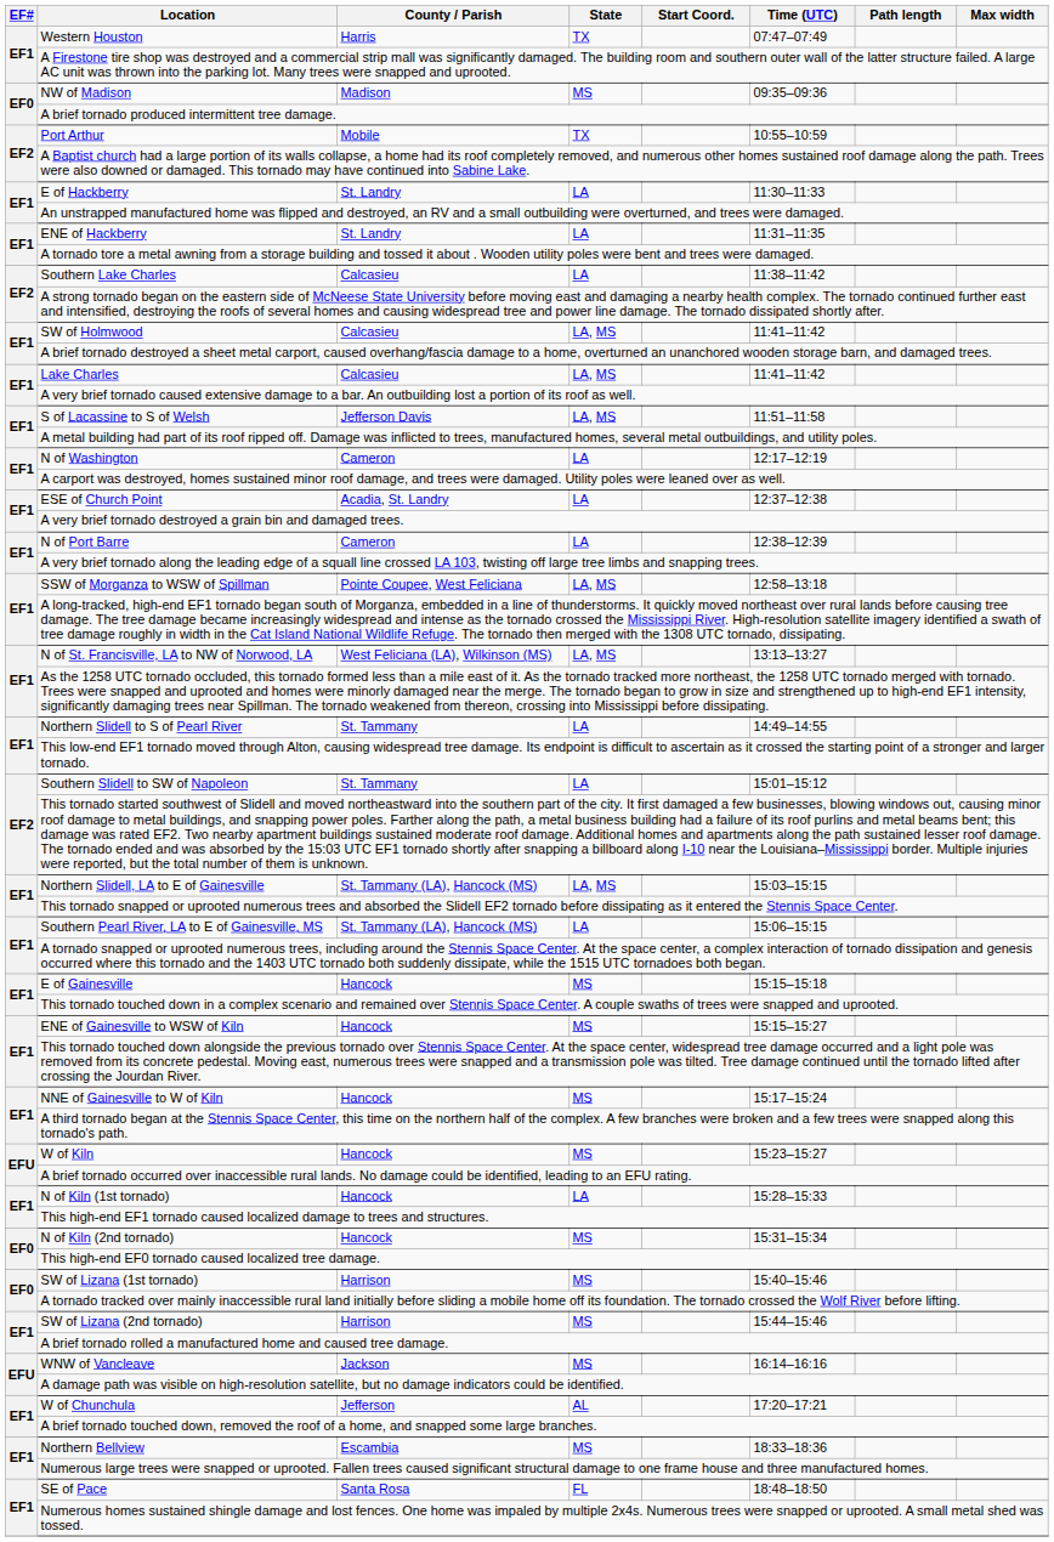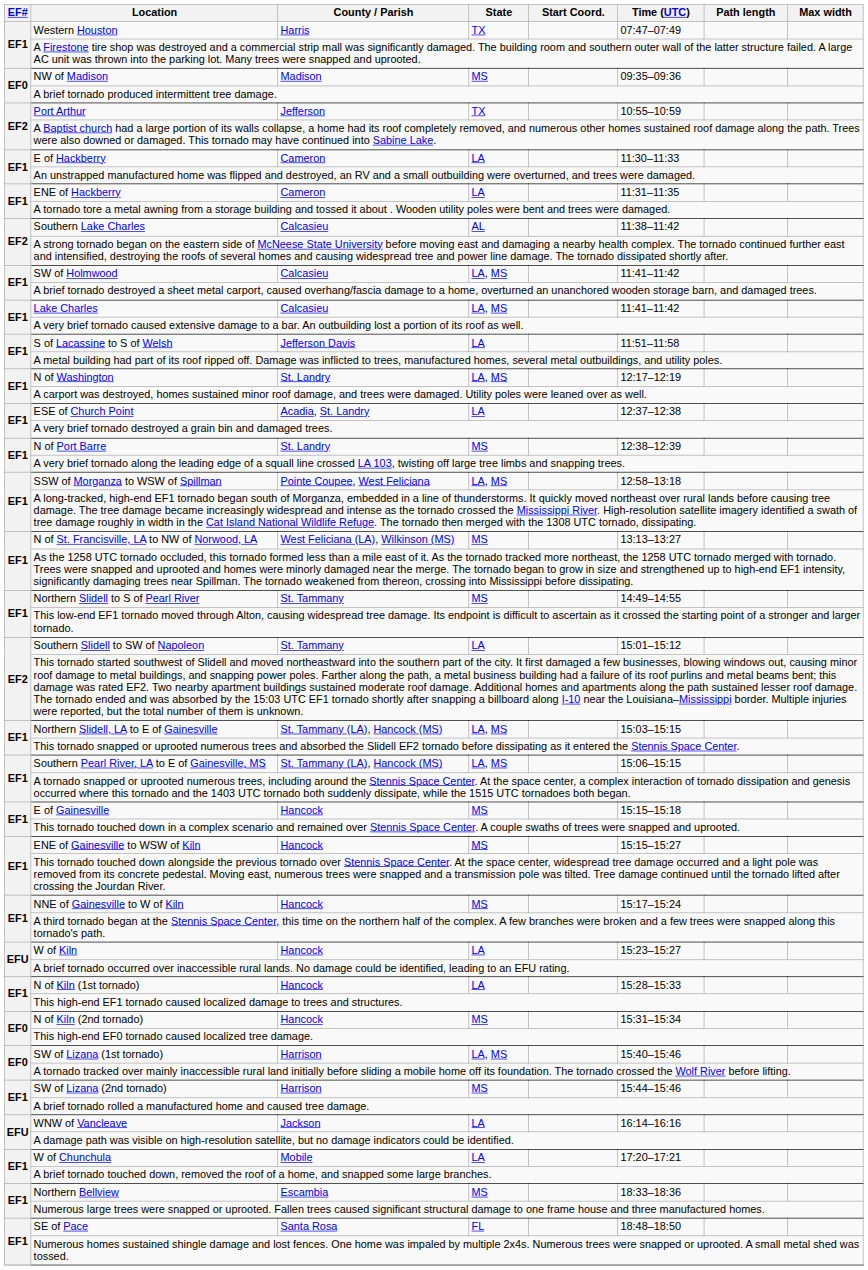Port Arthur | County / Parish: Mobile -> Jefferson
E of Hackberry | County / Parish: St. Landry -> Cameron
ENE of Hackberry | County / Parish: St. Landry -> Cameron
Southern Lake Charles | State: LA -> AL
S of Lacassine to S of Welsh | State: LA, MS -> LA
N of Washington | County / Parish: Cameron -> St. Landry
N of Washington | State: LA -> LA, MS
N of Port Barre | County / Parish: Cameron -> St. Landry
N of Port Barre | State: LA -> MS
N of St. Francisville, LA to NW of Norwood, LA | State: LA, MS -> MS
Northern Slidell to S of Pearl River | State: LA -> MS
Southern Pearl River, LA to E of Gainesville, MS | State: LA -> LA, MS
W of Kiln | State: MS -> LA
SW of Lizana (1st tornado) | State: MS -> LA, MS
WNW of Vancleave | State: MS -> LA
W of Chunchula | County / Parish: Jefferson -> Mobile
W of Chunchula | State: AL -> LA
